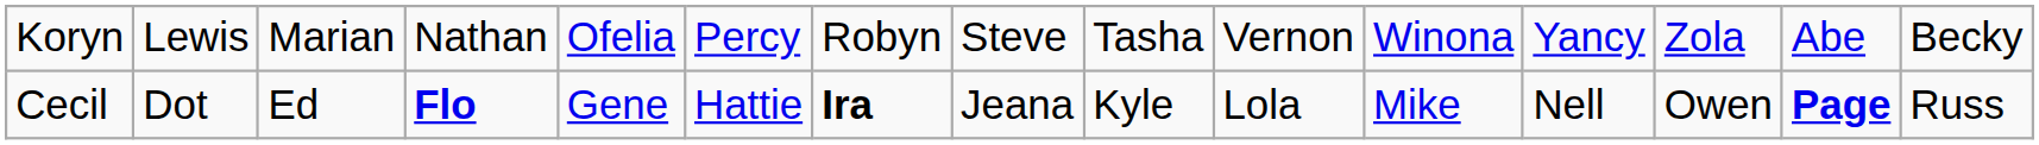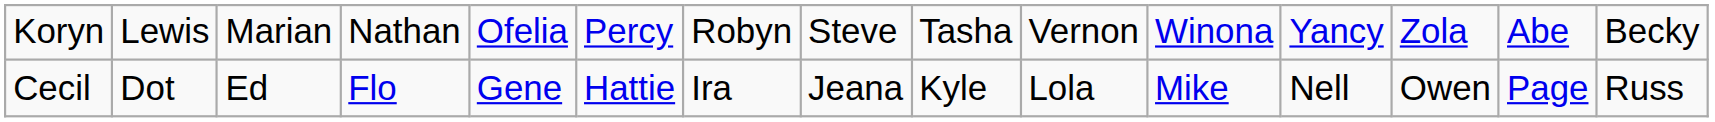Cecil | column 4: bold -> normal
Cecil | column 7: bold -> normal
Cecil | column 14: bold -> normal
